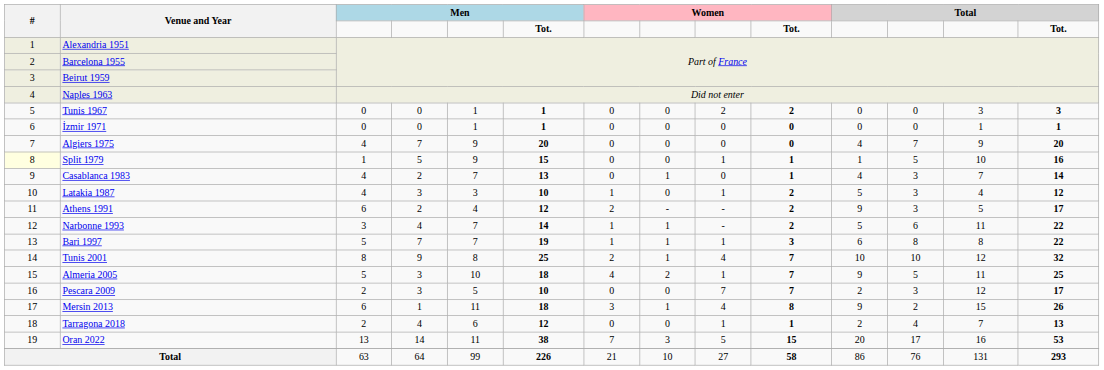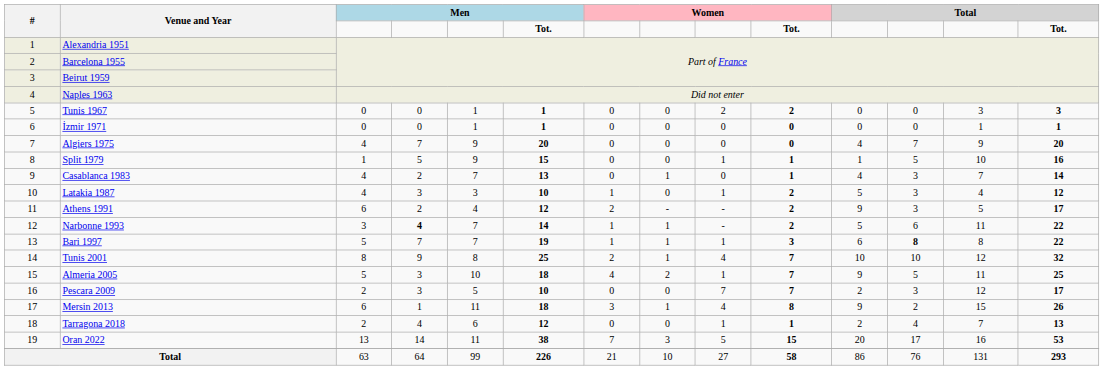Split 1979 | #: lightyellow background -> no background
Narbonne 1993 | column 4: normal -> bold
Bari 1997 | column 12: normal -> bold
